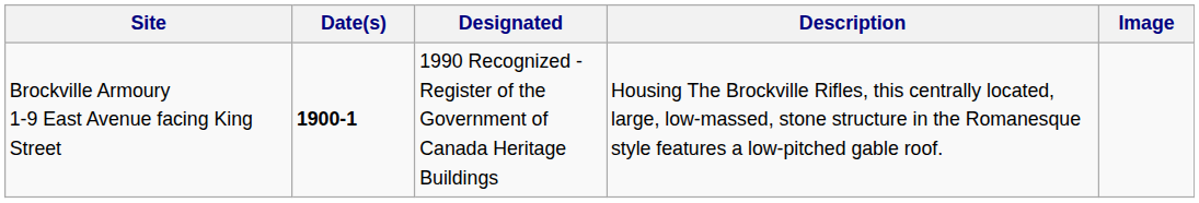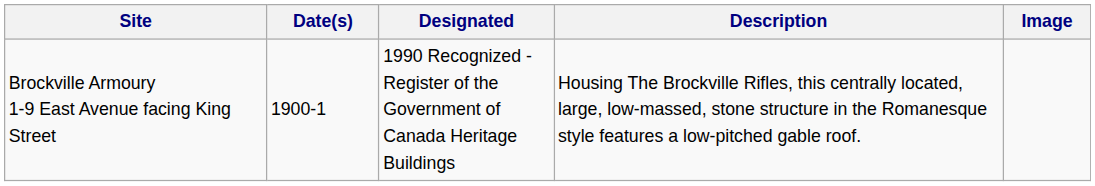Brockville Armoury 1-9 East Avenue facing King Street | Date(s): bold -> normal
